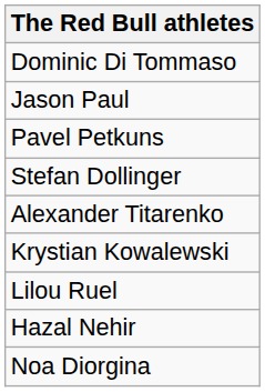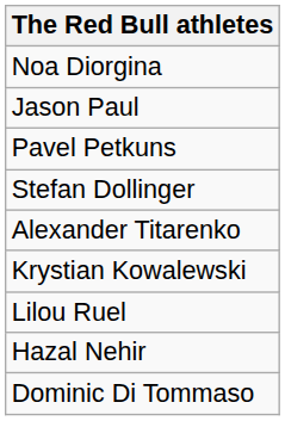row 2 | column 1: Dominic Di Tommaso -> Noa Diorgina
row 10 | column 1: Noa Diorgina -> Dominic Di Tommaso
